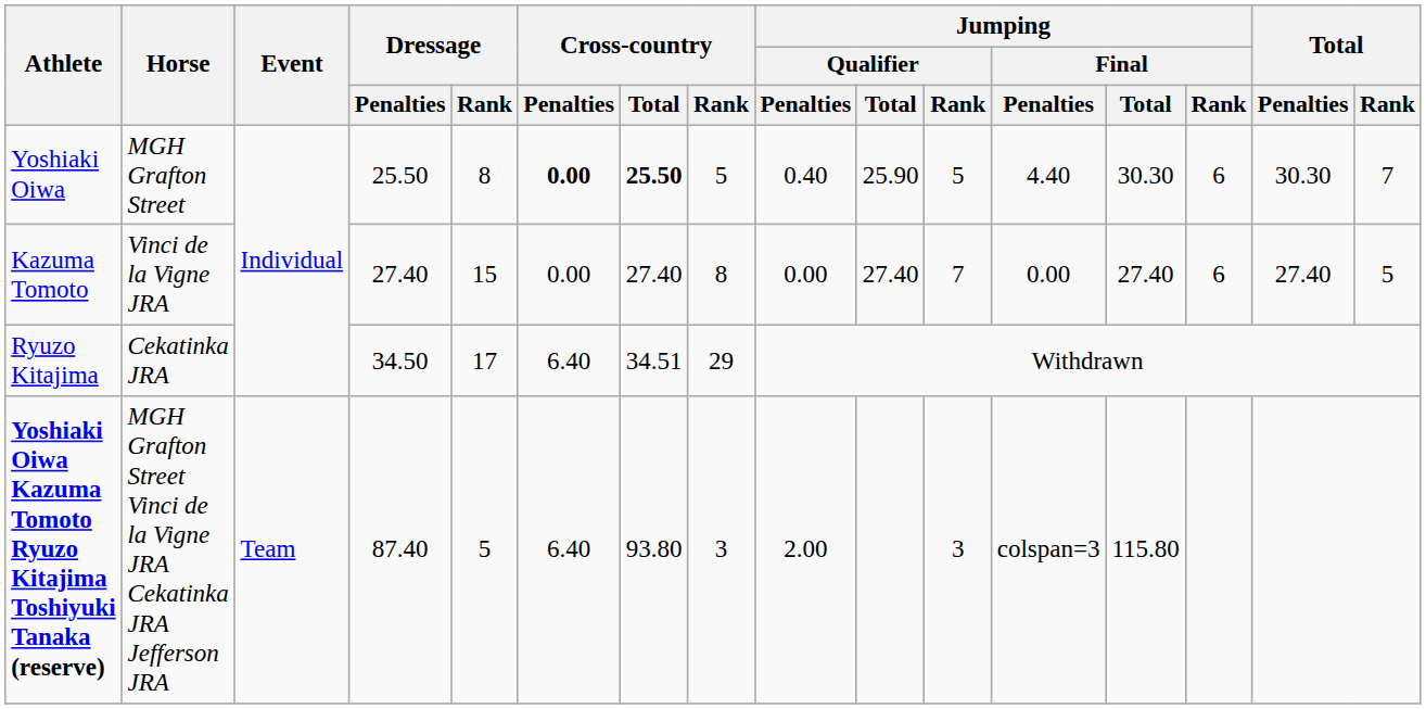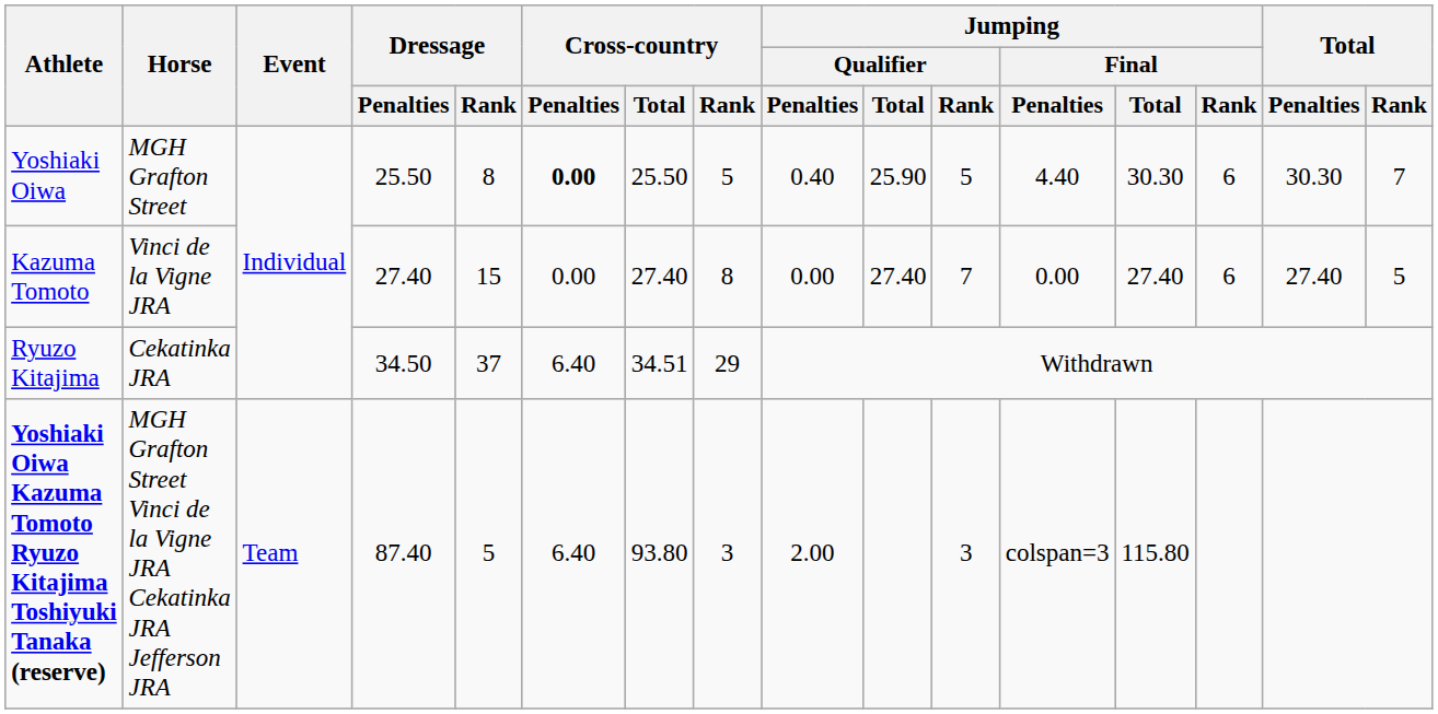Yoshiaki Oiwa | Cross-country / Total: bold -> normal
Ryuzo Kitajima | Dressage / Rank: 17 -> 37
